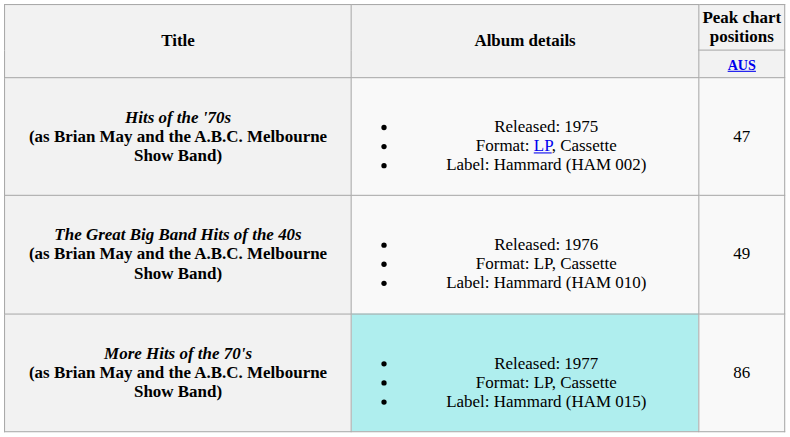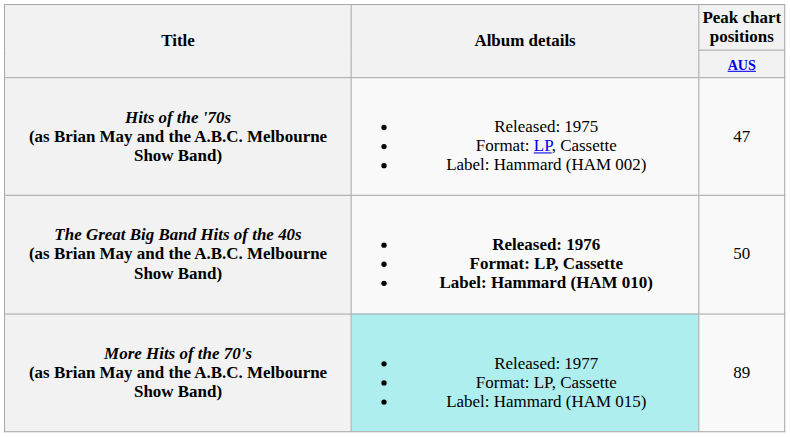row 4 | Album details: normal -> bold
row 4 | Peak chart positions / AUS: 49 -> 50
row 5 | Peak chart positions / AUS: 86 -> 89
